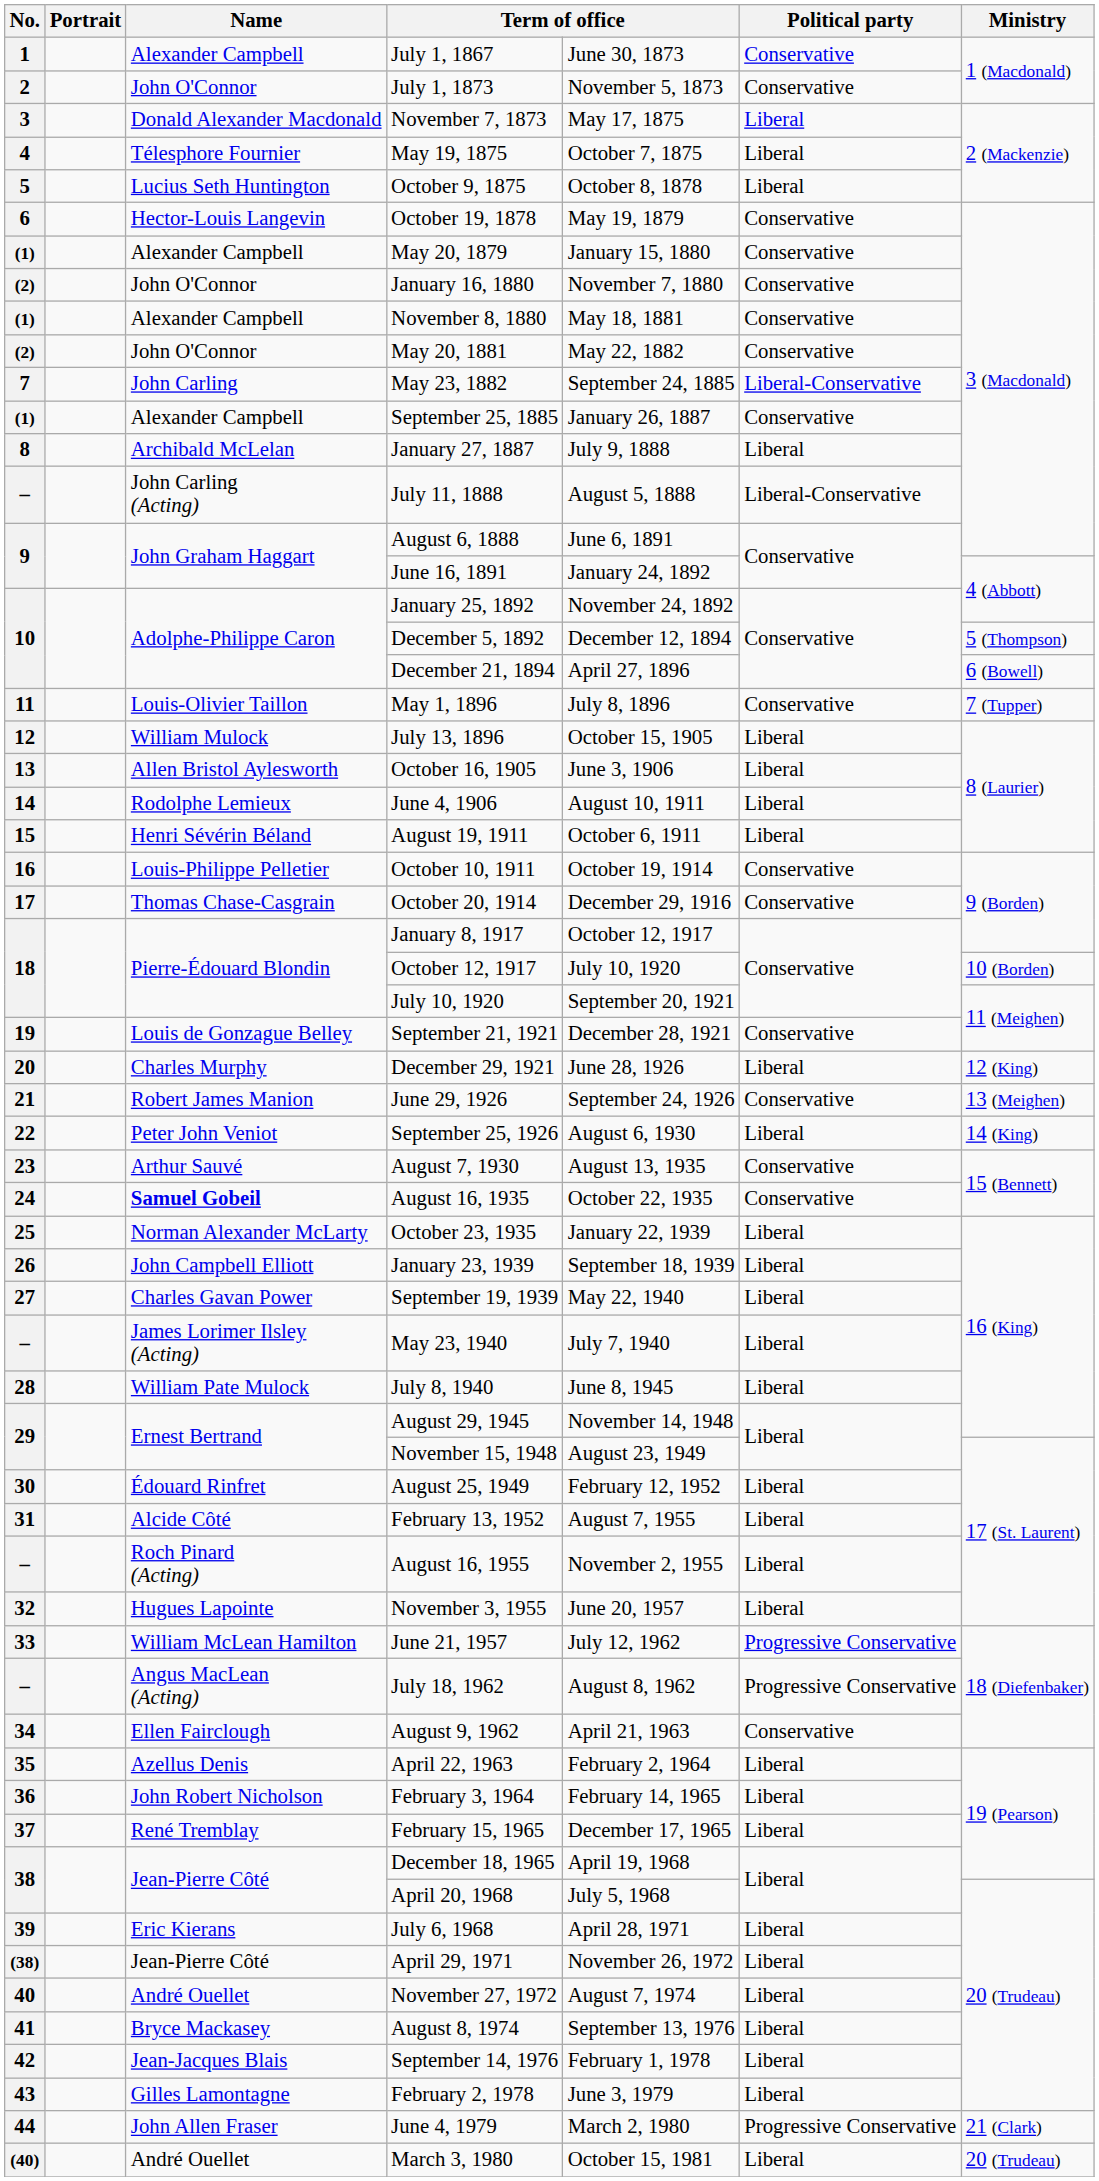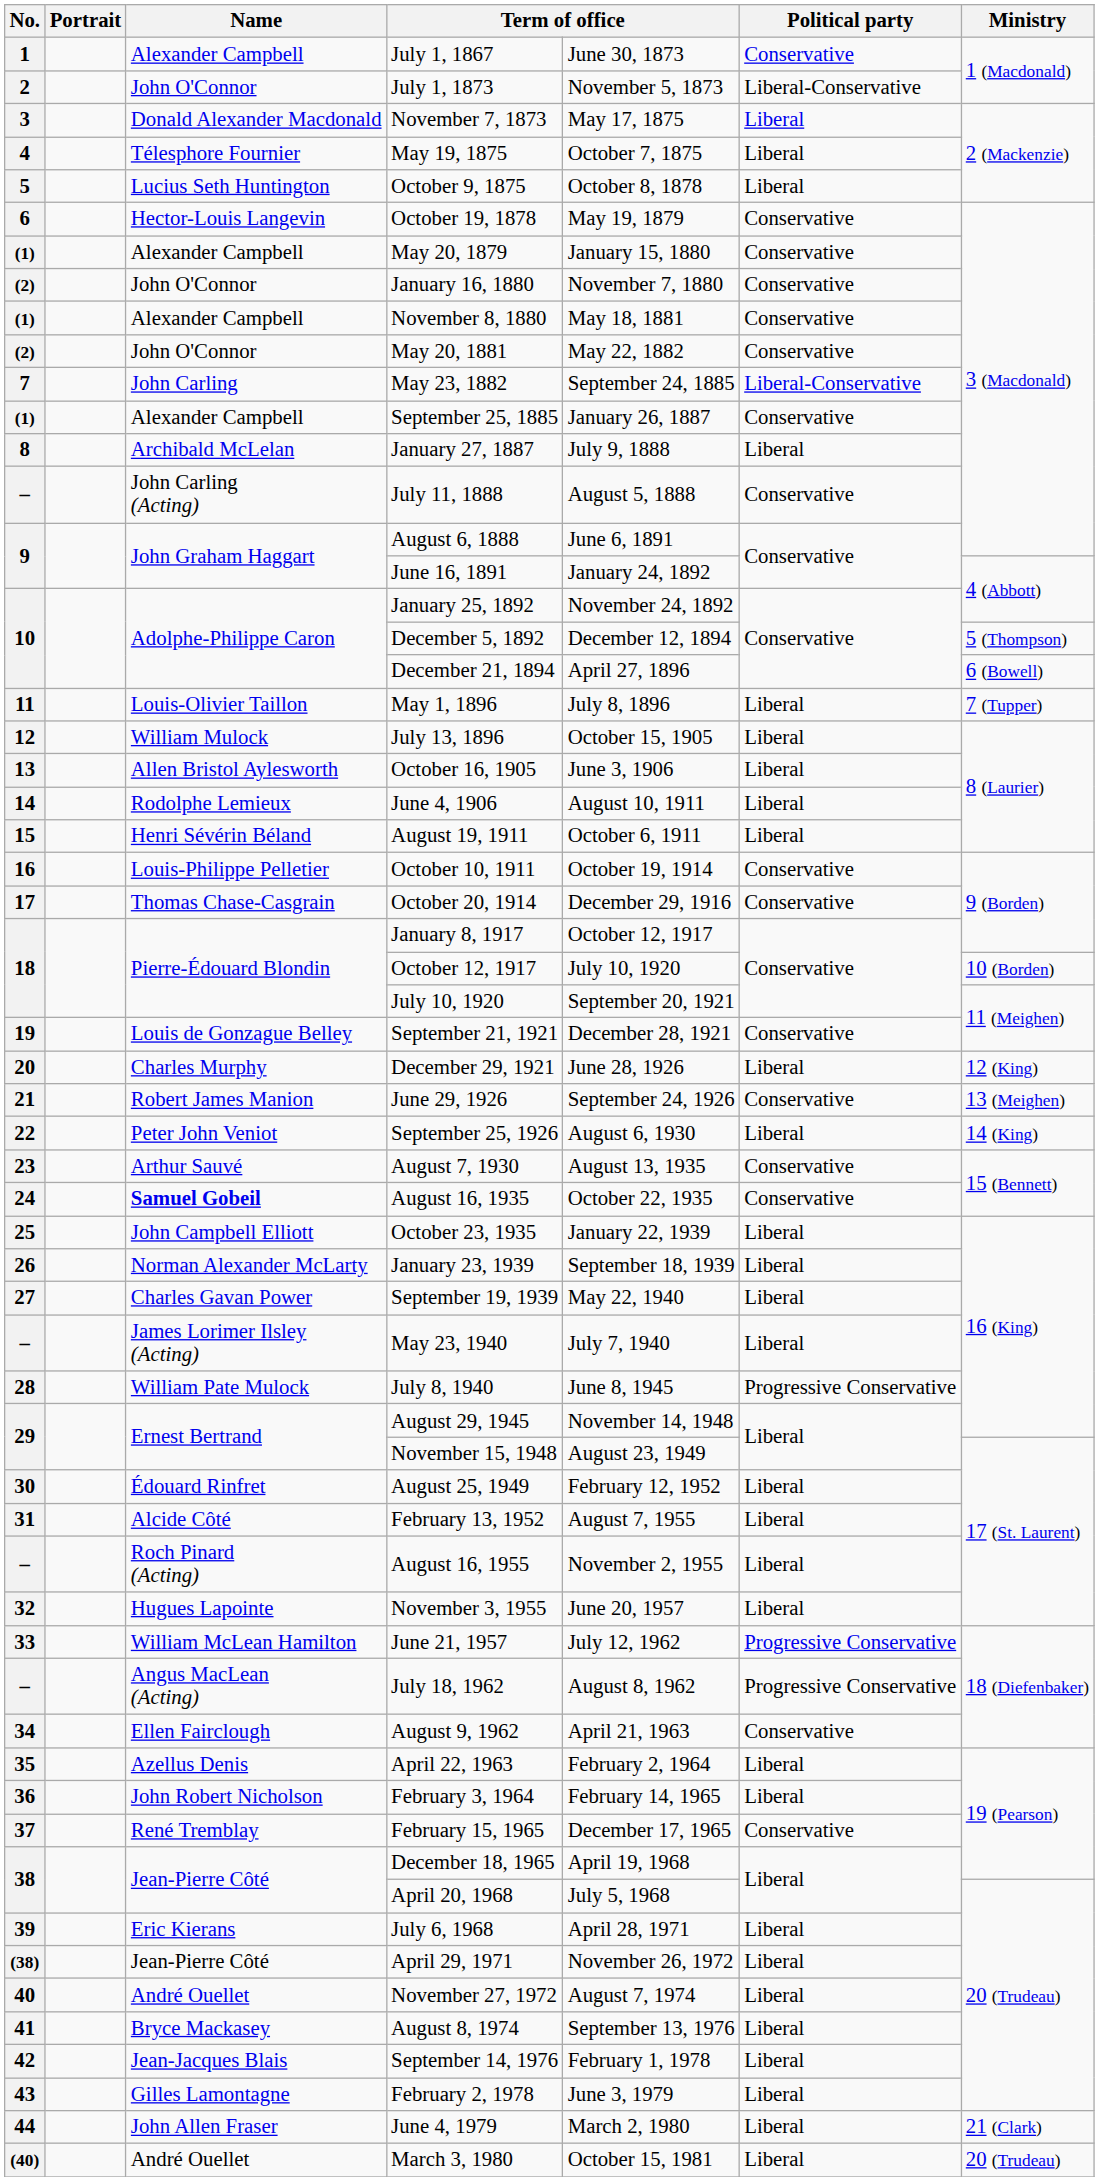July 1, 1873 | Political party: Conservative -> Liberal-Conservative
July 11, 1888 | Political party: Liberal-Conservative -> Conservative
May 1, 1896 | Political party: Conservative -> Liberal
October 23, 1935 | Name: Norman Alexander McLarty -> John Campbell Elliott
January 23, 1939 | Name: John Campbell Elliott -> Norman Alexander McLarty
July 8, 1940 | Political party: Liberal -> Progressive Conservative
February 15, 1965 | Political party: Liberal -> Conservative
June 4, 1979 | Political party: Progressive Conservative -> Liberal
